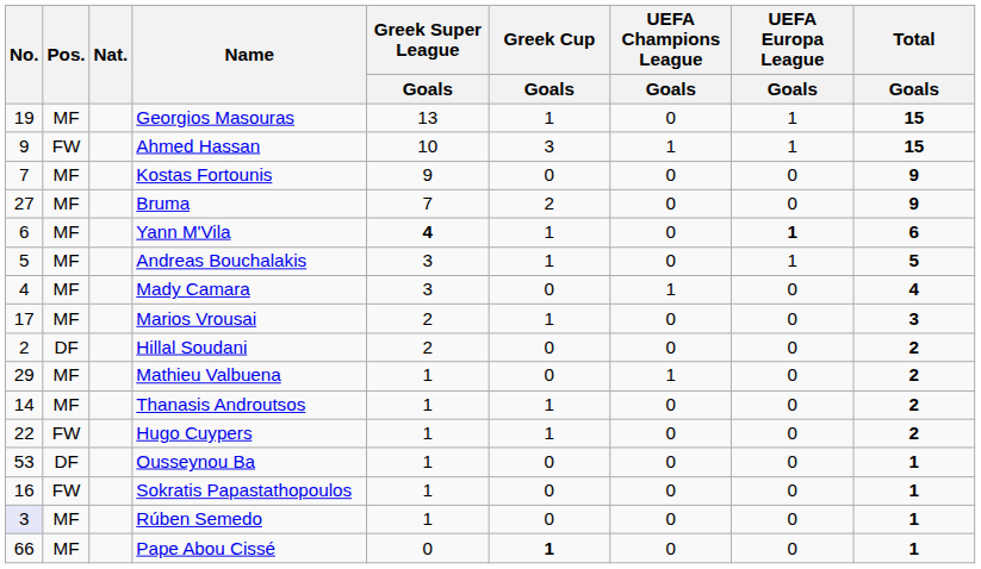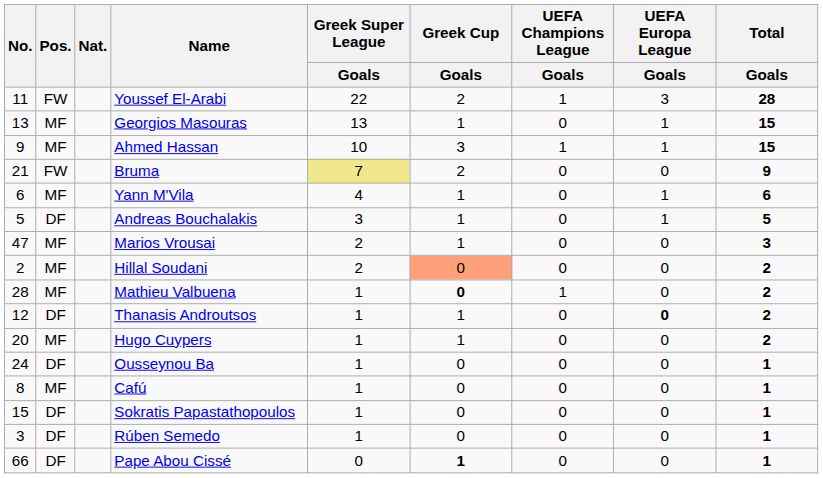+ row: 11 | FW | Youssef El-Arabi | 22 | 2 | 1 | 3 | 28
Georgios Masouras | No.: 19 -> 13
Ahmed Hassan | Pos.: FW -> MF
- row: 7 | MF | Kostas Fortounis | 9 | 0 | 0 | 0 | 9
Bruma | No.: 27 -> 21
Bruma | Pos.: MF -> FW
Bruma | Greek Super League / Goals: no background -> khaki background
Yann M'Vila | Greek Super League / Goals: bold -> normal
Yann M'Vila | UEFA Europa League / Goals: bold -> normal
Andreas Bouchalakis | Pos.: MF -> DF
- row: 4 | MF | Mady Camara | 3 | 0 | 1 | 0 | 4
Marios Vrousai | No.: 17 -> 47
Hillal Soudani | Pos.: DF -> MF
Hillal Soudani | Greek Cup / Goals: no background -> lightsalmon background
Mathieu Valbuena | No.: 29 -> 28
Mathieu Valbuena | Greek Cup / Goals: normal -> bold
Thanasis Androutsos | No.: 14 -> 12
Thanasis Androutsos | Pos.: MF -> DF
Thanasis Androutsos | UEFA Europa League / Goals: normal -> bold
Hugo Cuypers | No.: 22 -> 20
Hugo Cuypers | Pos.: FW -> MF
Ousseynou Ba | No.: 53 -> 24
+ row: 8 | MF | Cafú | 1 | 0 | 0 | 0 | 1
Sokratis Papastathopoulos | No.: 16 -> 15
Sokratis Papastathopoulos | Pos.: FW -> DF
Rúben Semedo | No.: lavender background -> no background
Rúben Semedo | Pos.: MF -> DF
Pape Abou Cissé | Pos.: MF -> DF
